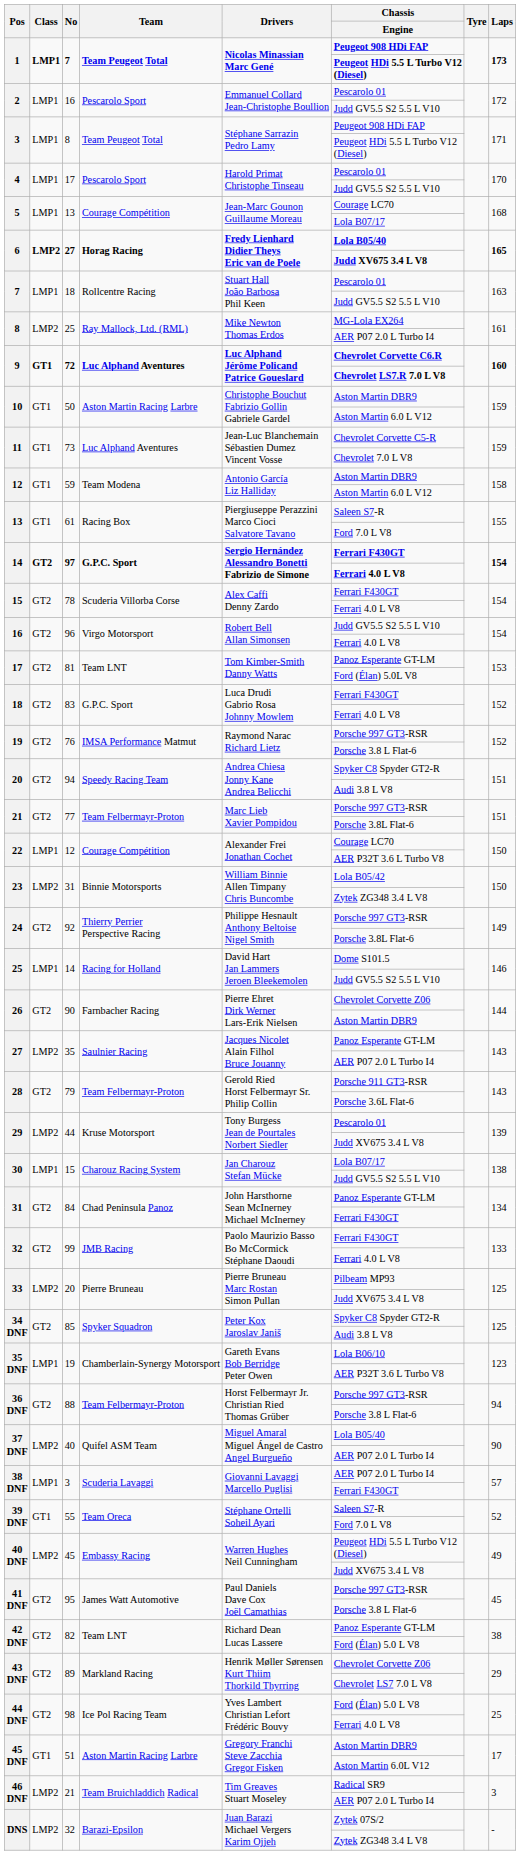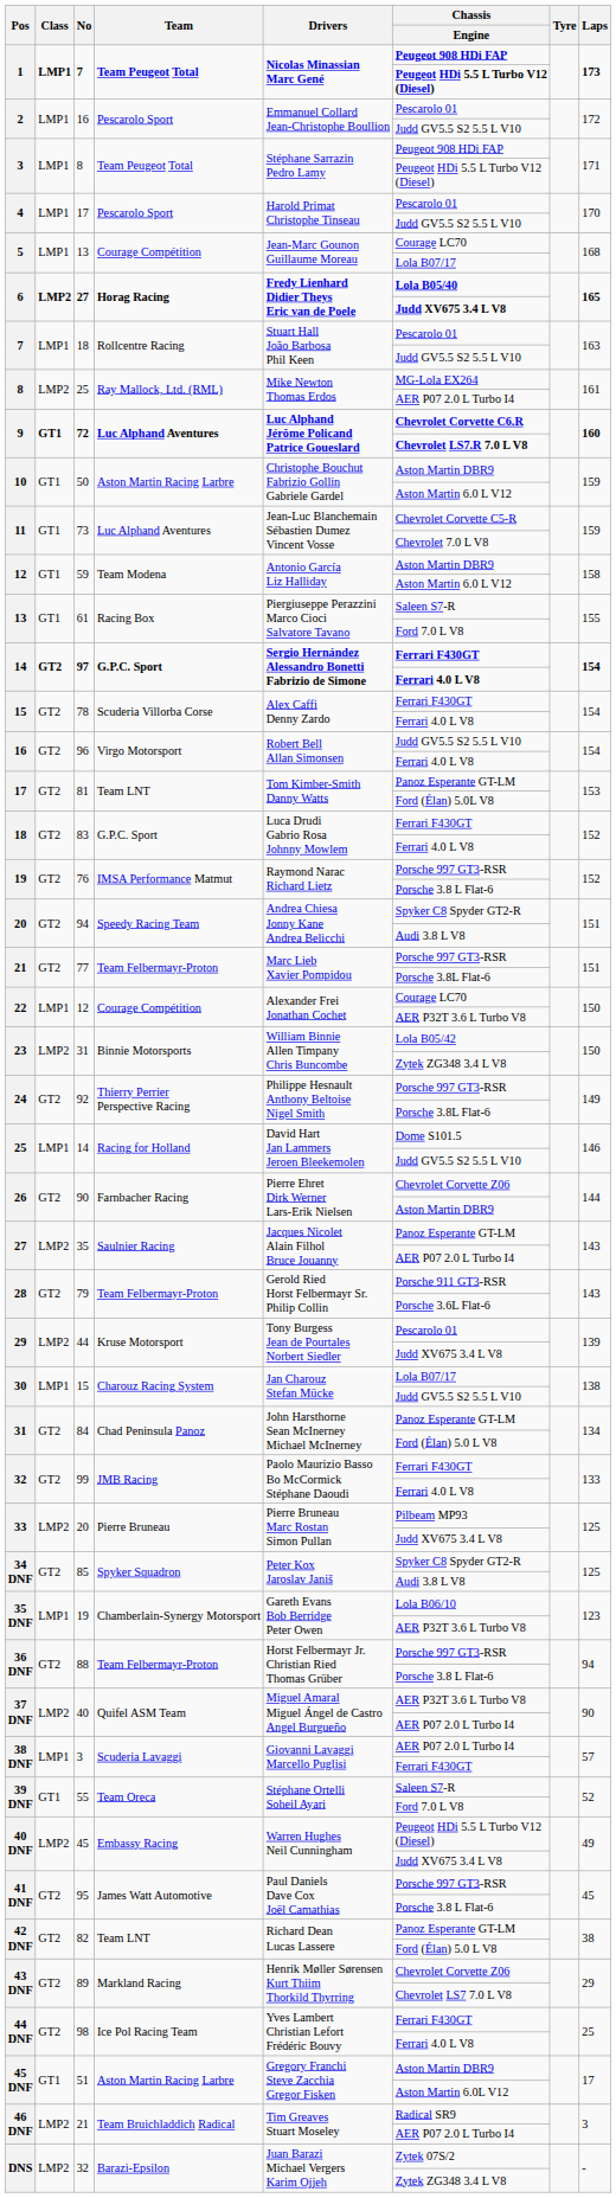row 64 | Chassis / Engine: Ferrari F430GT -> Ford (Élan) 5.0 L V8
row 75 | Chassis / Engine: Lola B05/40 -> AER P32T 3.6 L Turbo V8
row 89 | Chassis / Engine: Ford (Élan) 5.0 L V8 -> Ferrari F430GT
